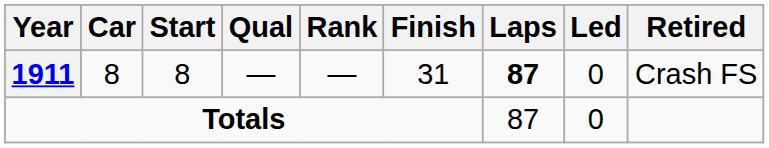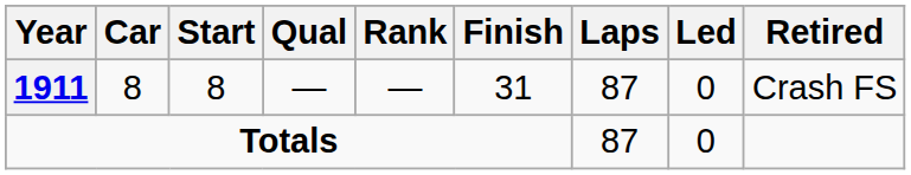1911 | Laps: bold -> normal
